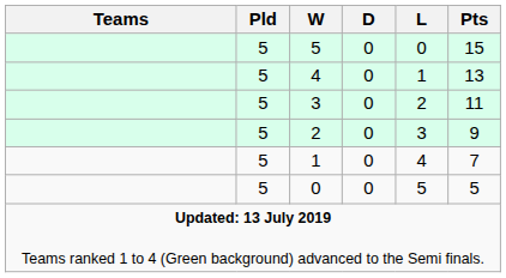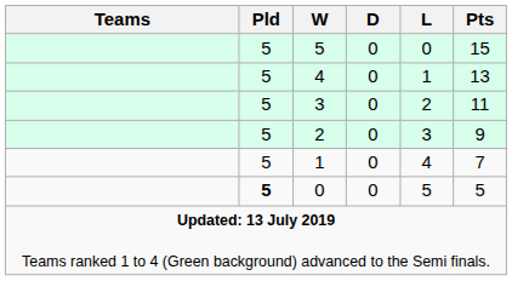row 7 | Pld: normal -> bold
